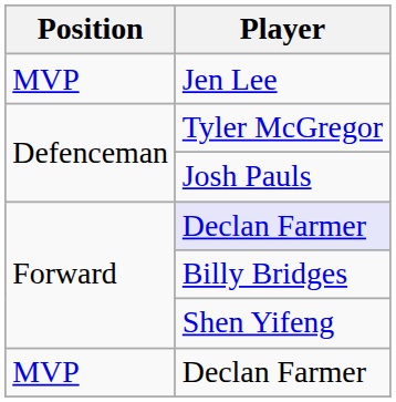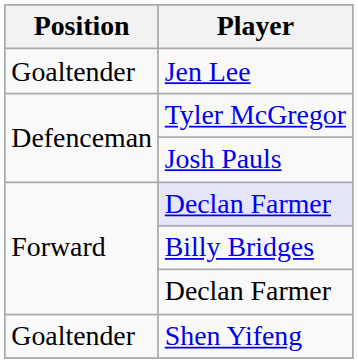row 2 | Position: MVP -> Goaltender
row 7 | Player: Shen Yifeng -> Declan Farmer
row 8 | Position: MVP -> Goaltender
row 8 | Player: Declan Farmer -> Shen Yifeng
